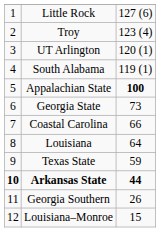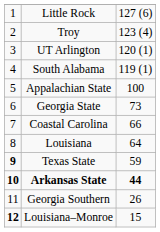Appalachian State | column 3: bold -> normal
Texas State | column 1: normal -> bold
Louisiana–Monroe | column 1: normal -> bold
